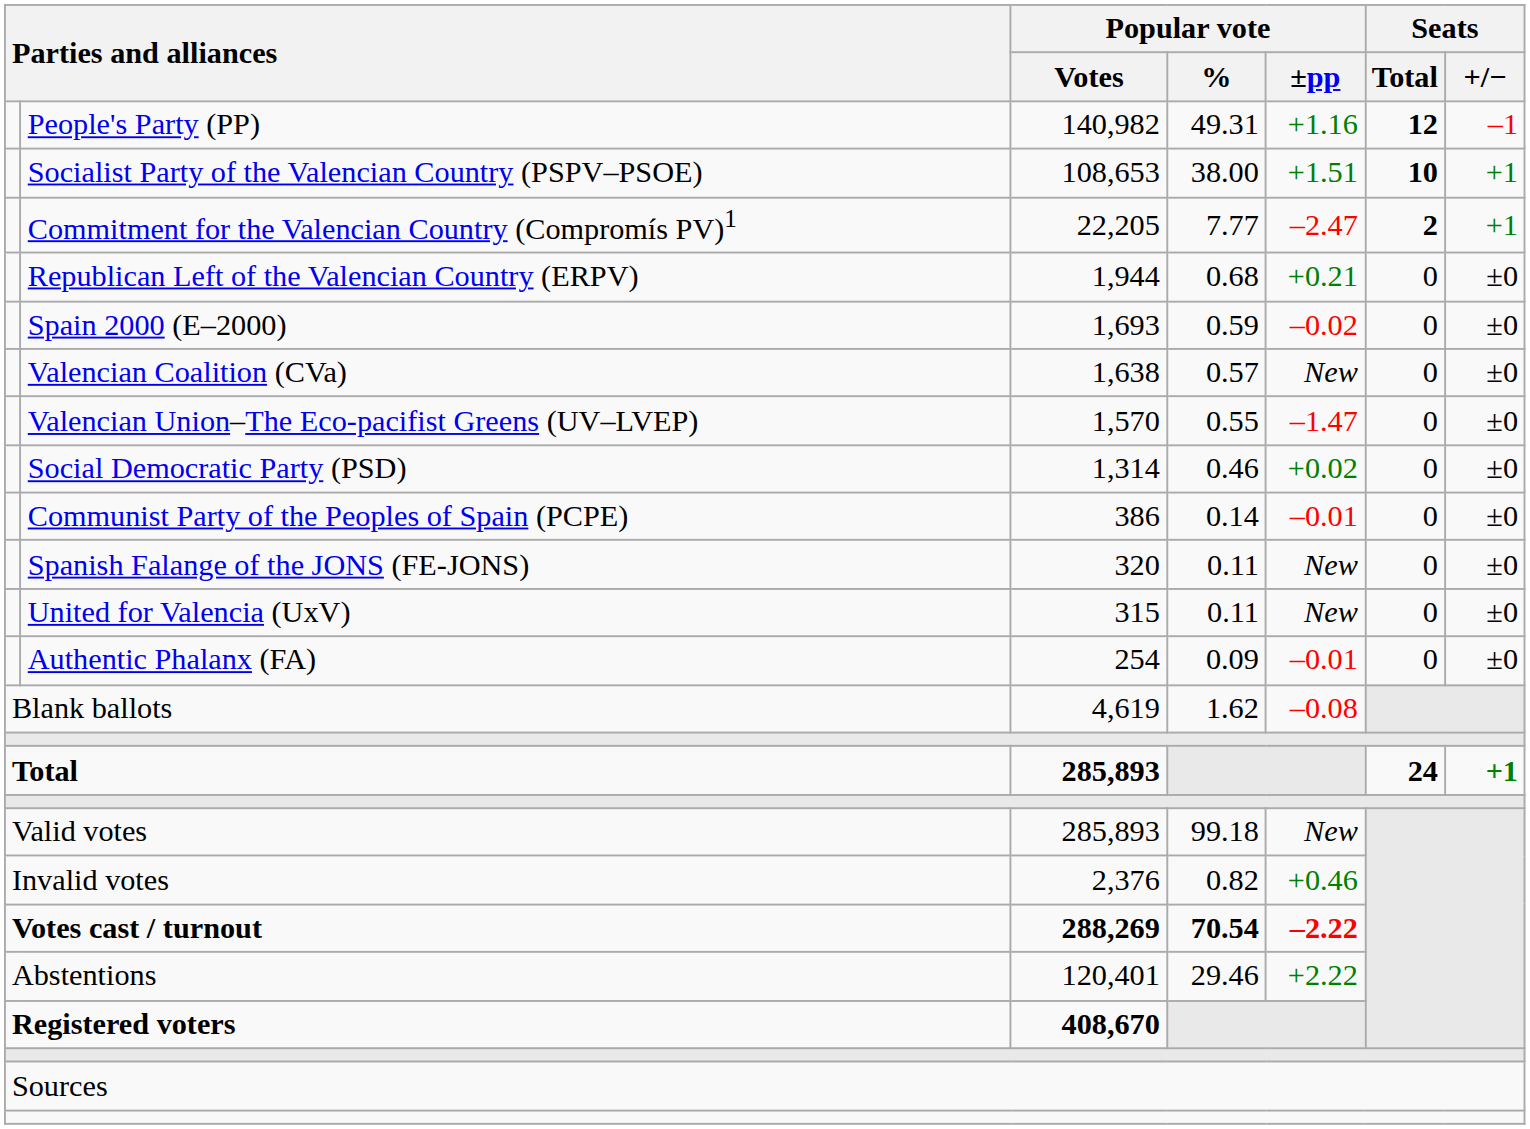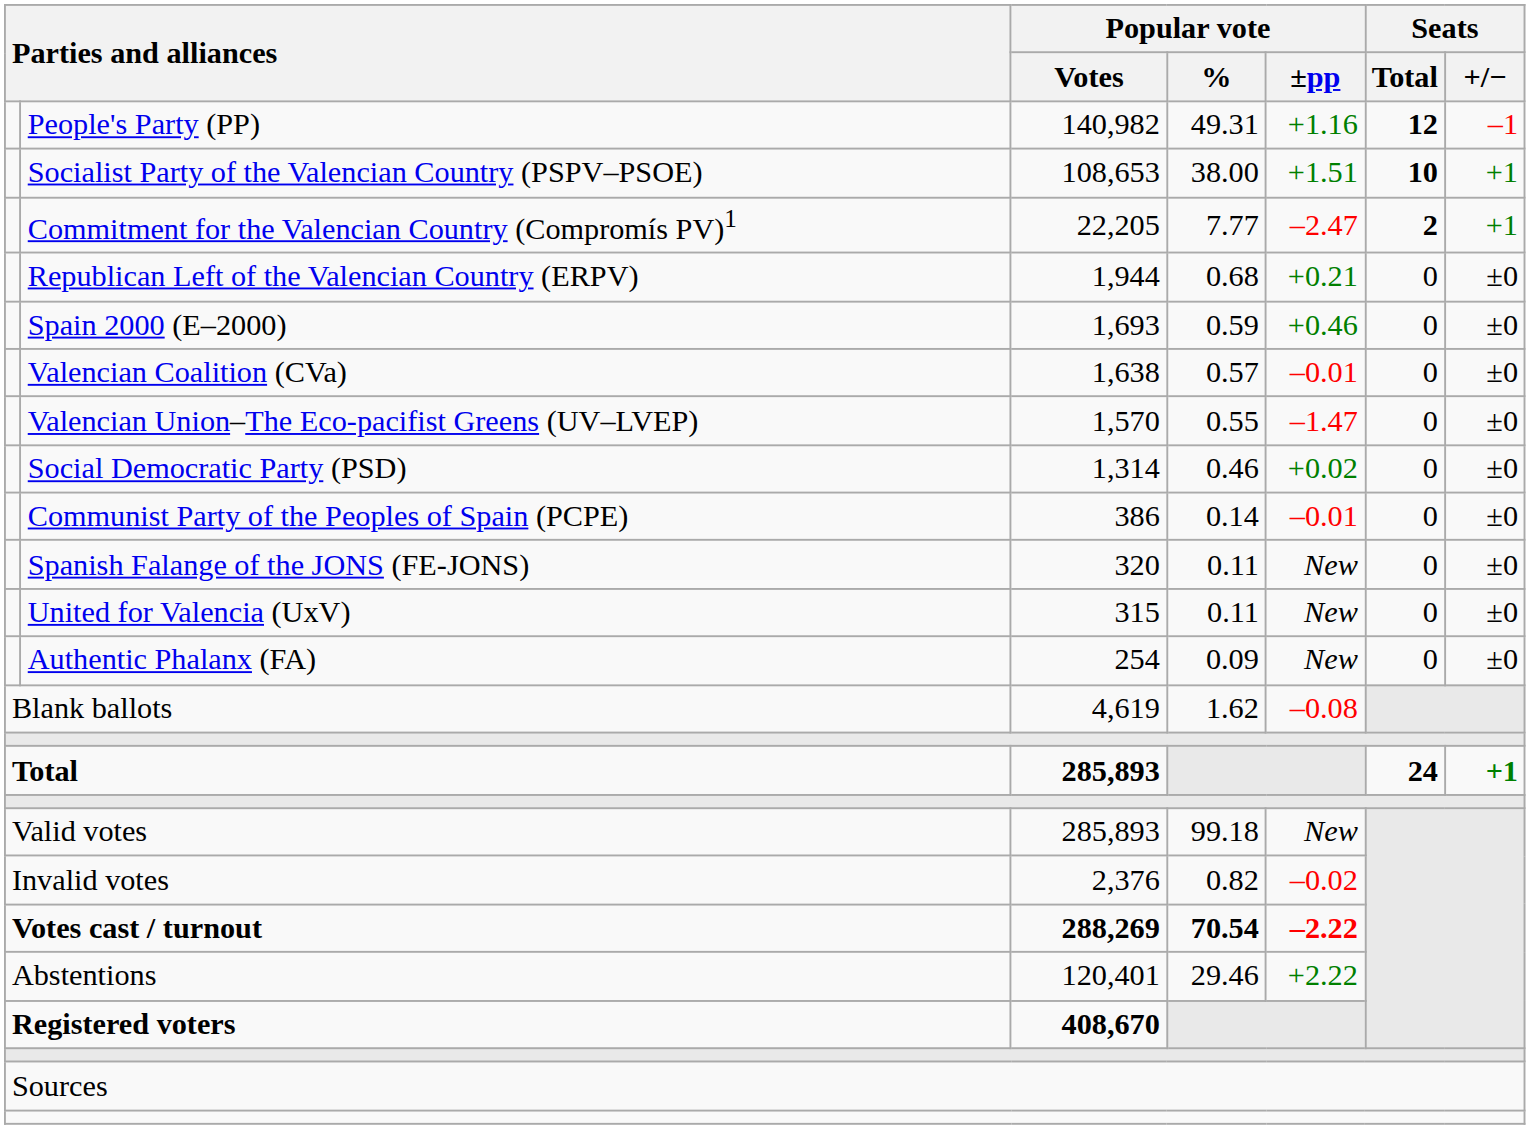Spain 2000 (E–2000) | Popular vote / ±pp: –0.02 -> +0.46
Valencian Coalition (CVa) | Popular vote / ±pp: New -> –0.01
Authentic Phalanx (FA) | Popular vote / ±pp: –0.01 -> New
Invalid votes | Popular vote / ±pp: +0.46 -> –0.02
